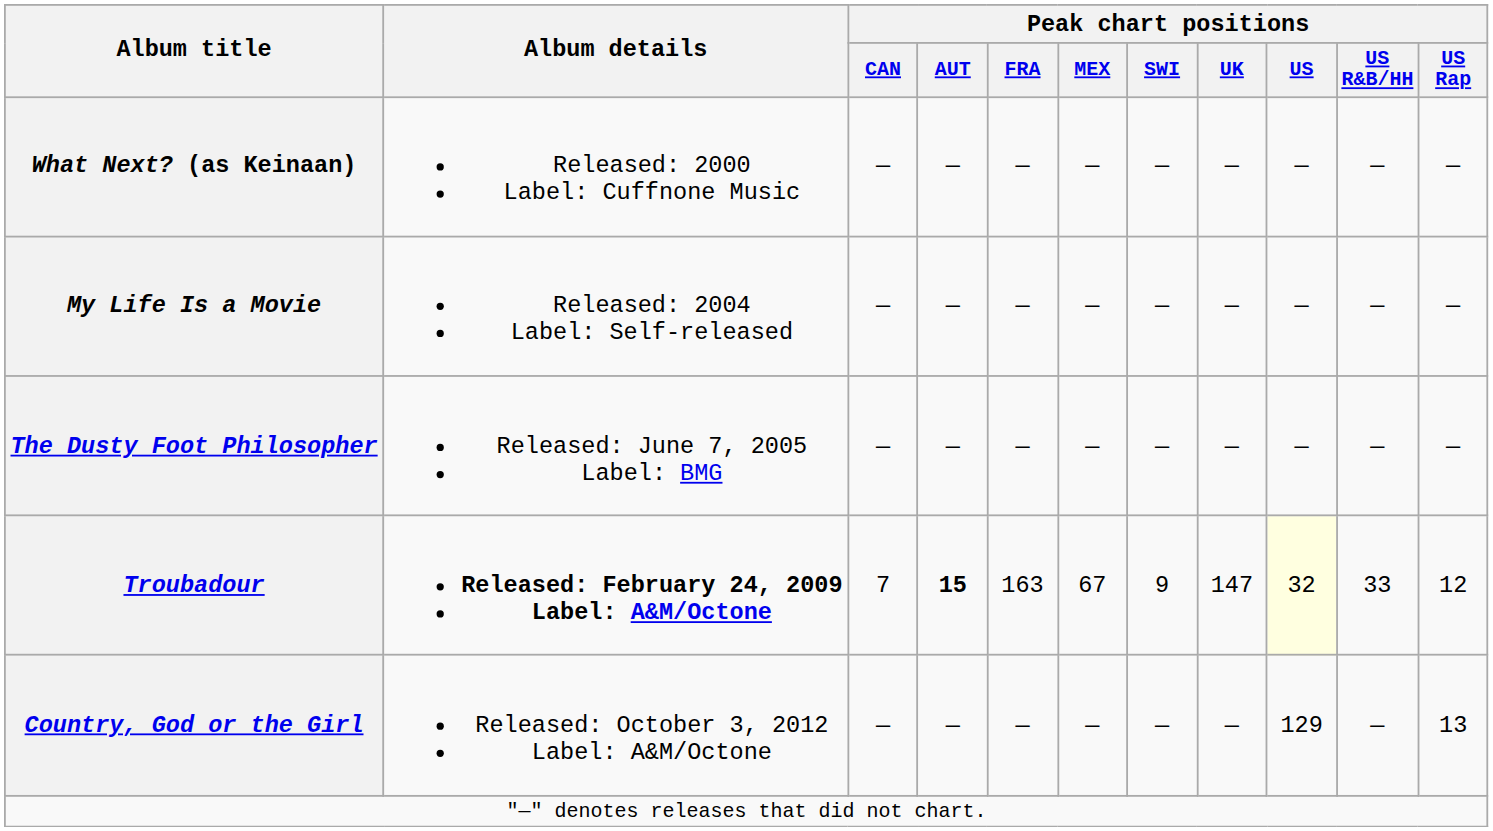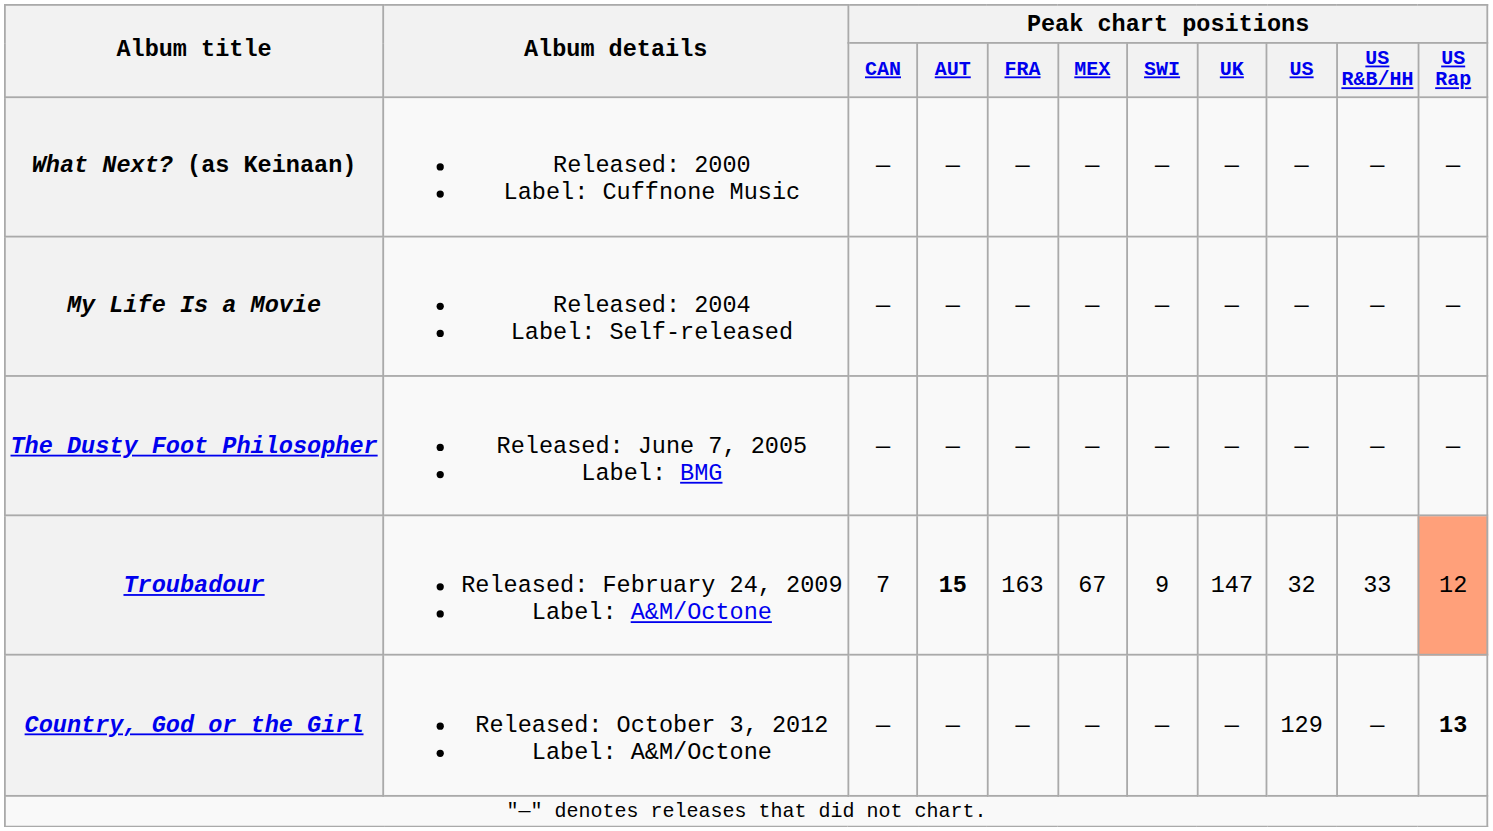Troubadour | Album details: bold -> normal
Troubadour | Peak chart positions / US: lightyellow background -> no background
Troubadour | Peak chart positions / US Rap: no background -> lightsalmon background
Country, God or the Girl | Peak chart positions / US Rap: normal -> bold
